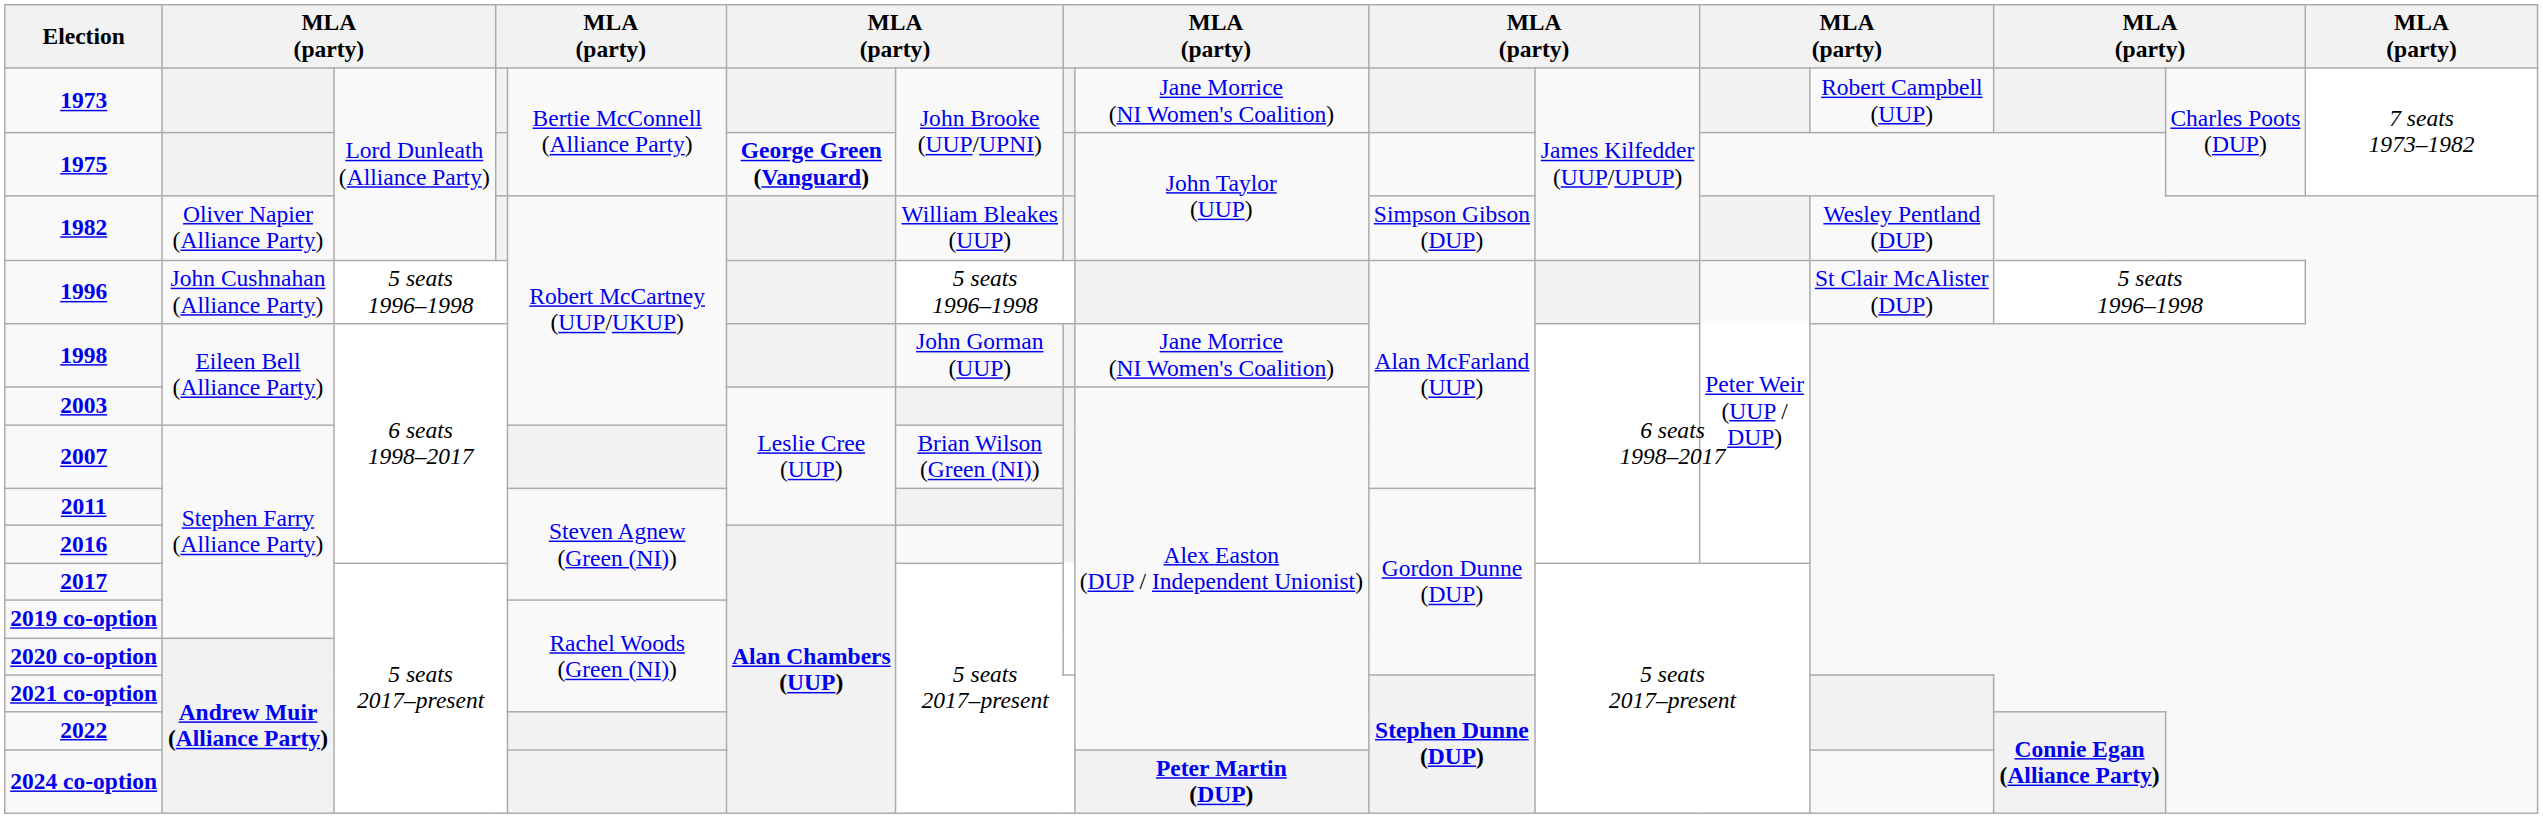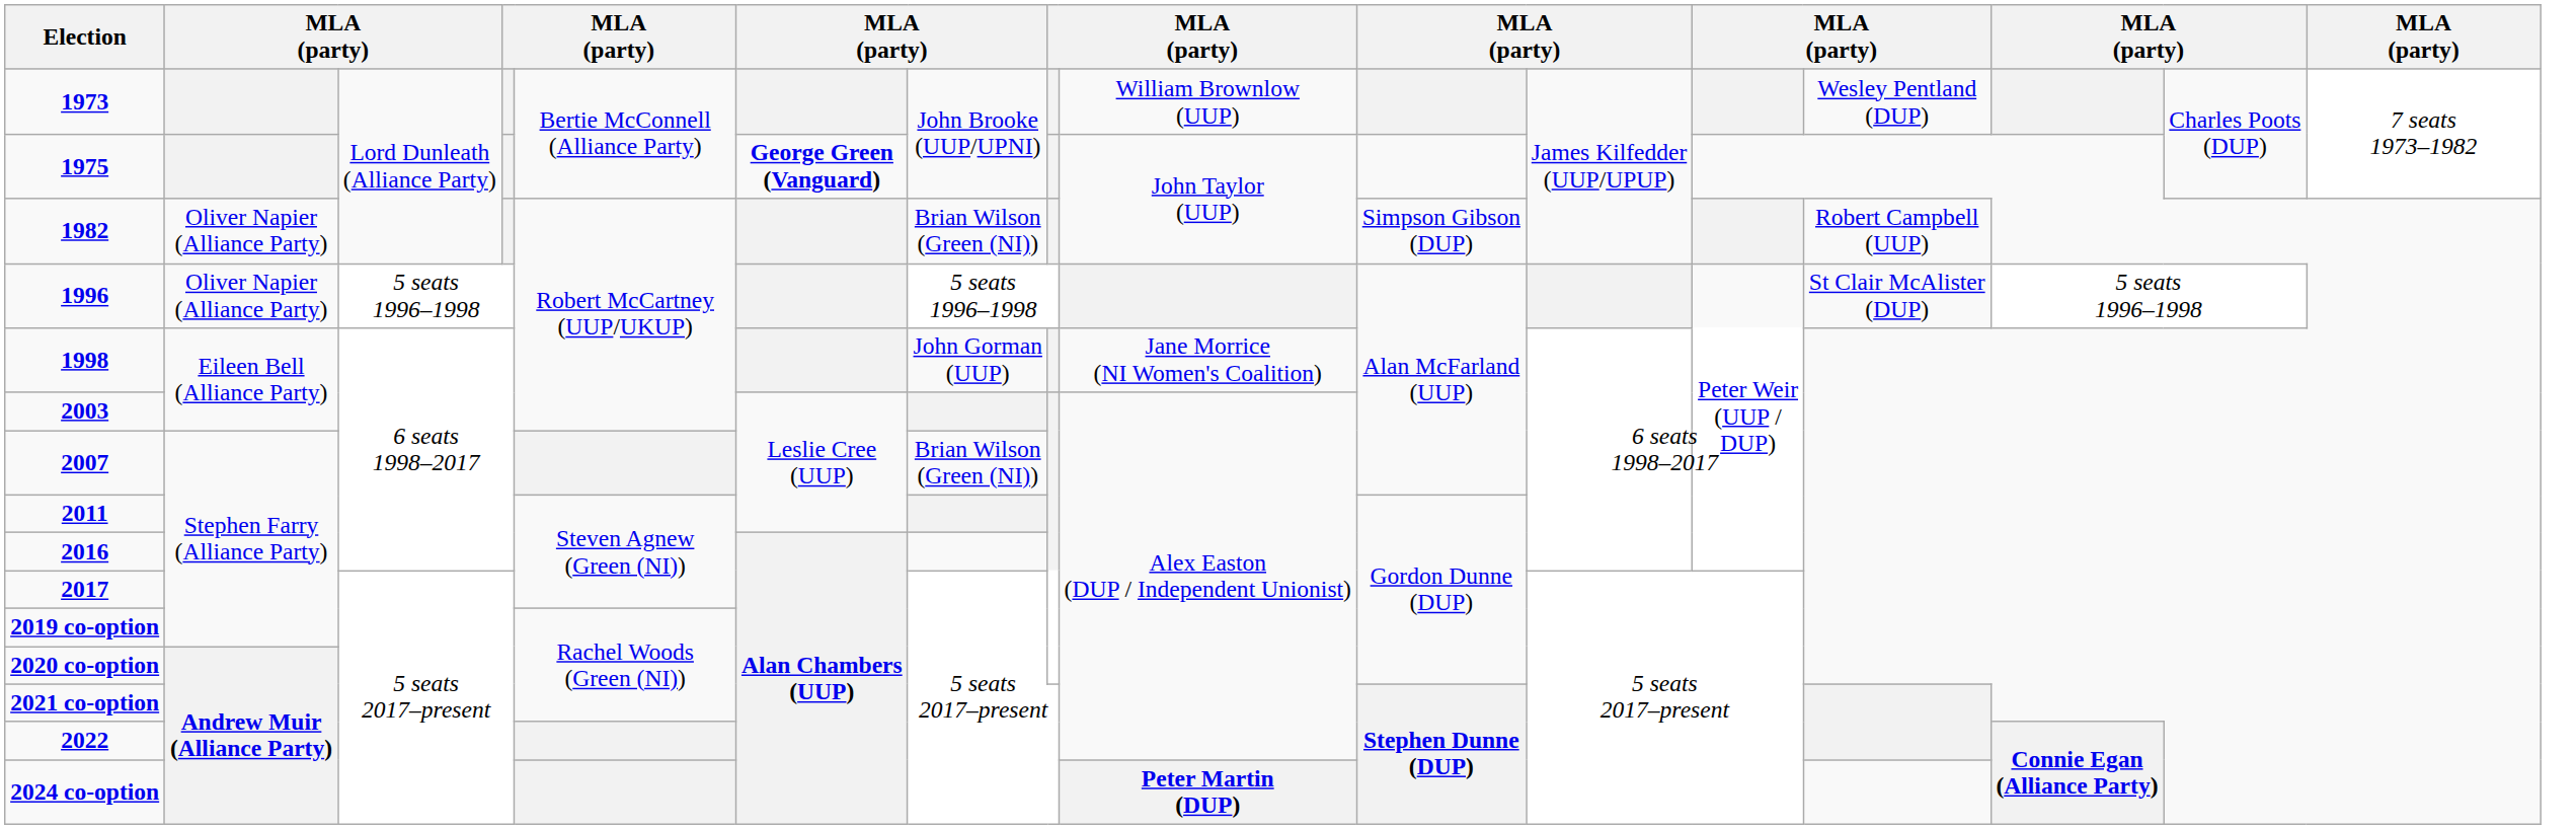1973 | column 9: Jane Morrice (NI Women's Coalition) -> William Brownlow (UUP)
1973 | column 13: Robert Campbell (UUP) -> Wesley Pentland (DUP)
1982 | column 7: William Bleakes (UUP) -> Brian Wilson (Green (NI))
1982 | column 13: Wesley Pentland (DUP) -> Robert Campbell (UUP)
1996 | column 2: John Cushnahan (Alliance Party) -> Oliver Napier (Alliance Party)
